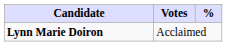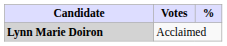Lynn Marie Doiron | Candidate: no background -> lightgrey background
